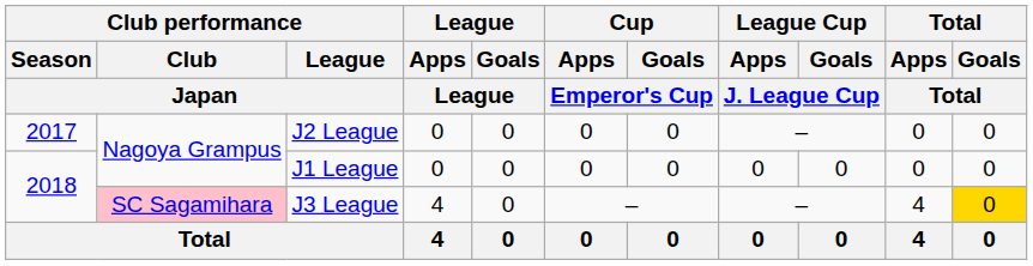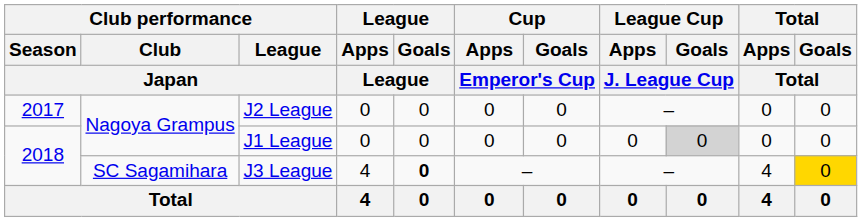J1 League | League Cup / Goals / J. League Cup: no background -> lightgrey background
J3 League | Club performance / Club / Japan: pink background -> no background
J3 League | League / Goals / League: normal -> bold
